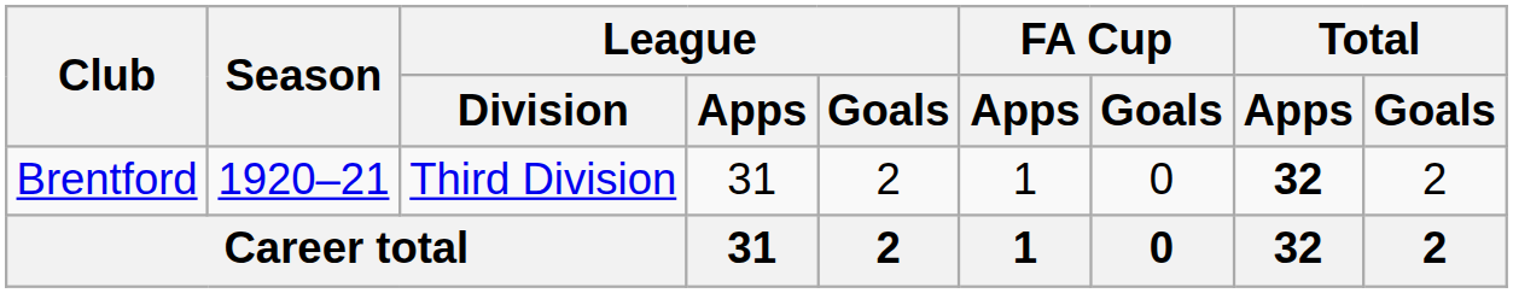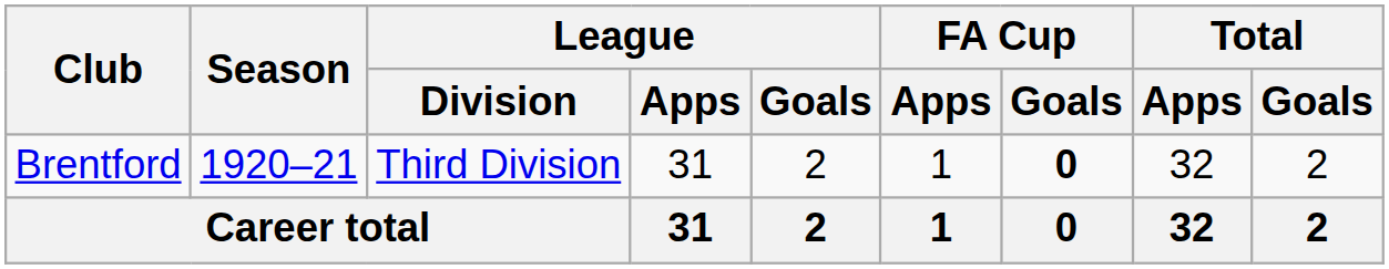Brentford | FA Cup / Goals: normal -> bold
Brentford | Total / Apps: bold -> normal
